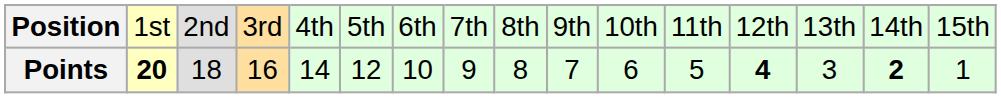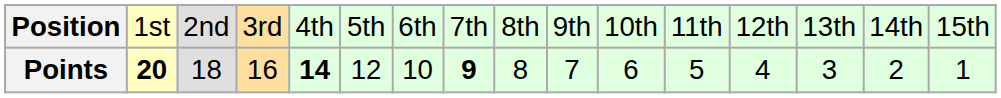Points | column 5: normal -> bold
Points | column 8: normal -> bold
Points | column 13: bold -> normal
Points | column 15: bold -> normal
